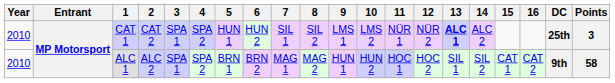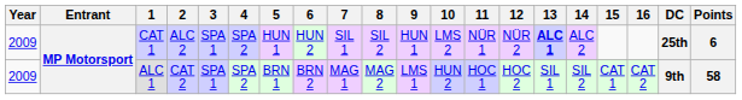row 2 | Year: 2010 -> 2009
row 2 | 2: CAT 2 -> ALC 2
row 2 | 9: LMS 1 -> HUN 1
row 2 | Points: 3 -> 6
row 3 | Year: 2010 -> 2009
row 3 | 2: ALC 2 -> CAT 2
row 3 | 9: HUN 1 -> LMS 1
